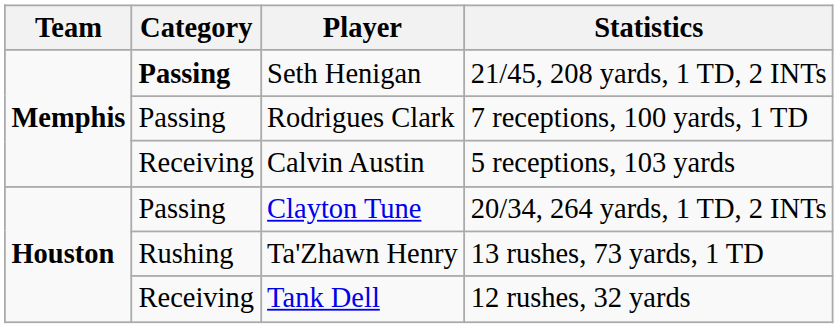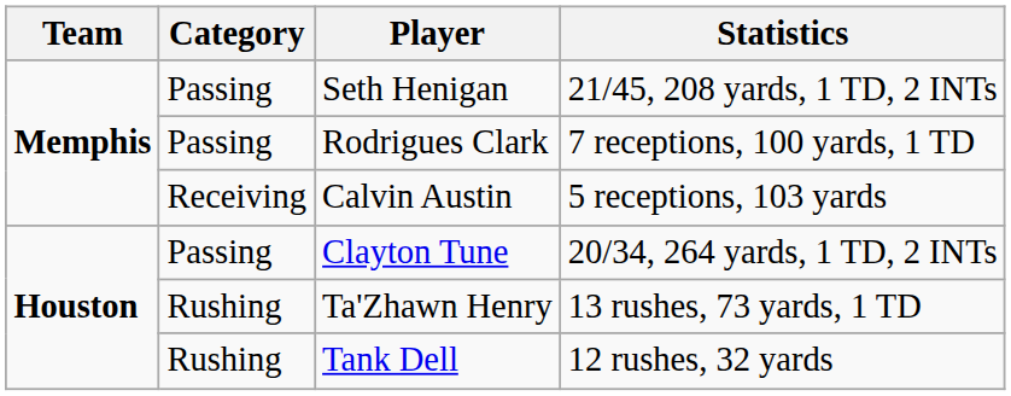Seth Henigan | Category: bold -> normal
Tank Dell | Category: Receiving -> Rushing
